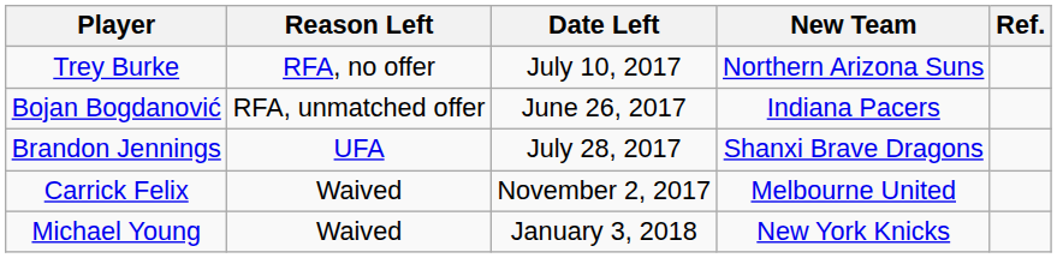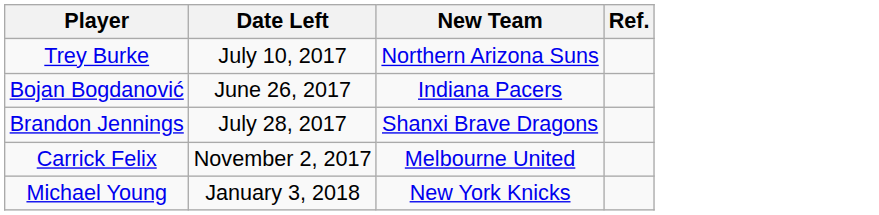- column: Reason Left | RFA, no offer | RFA, unmatched offer | UFA | Waived | Waived
